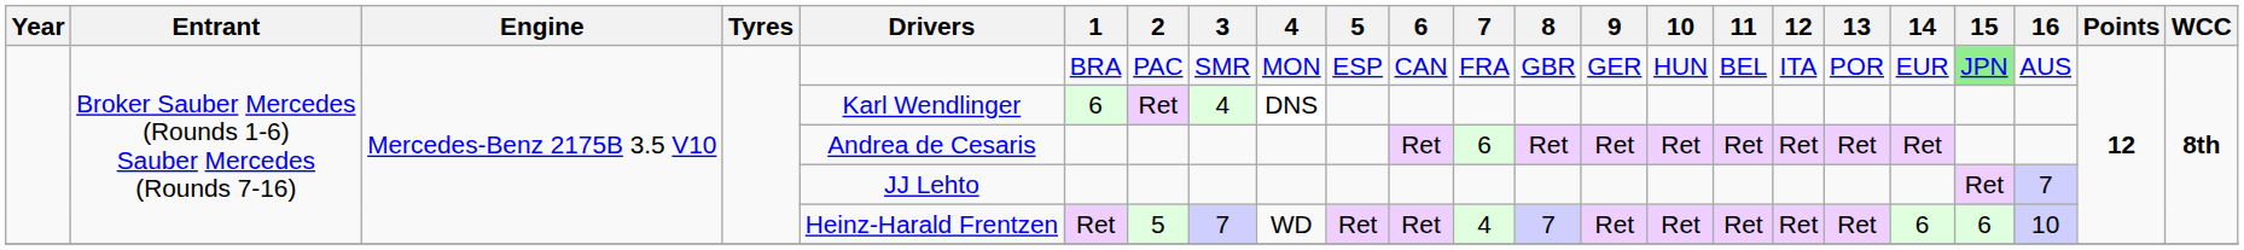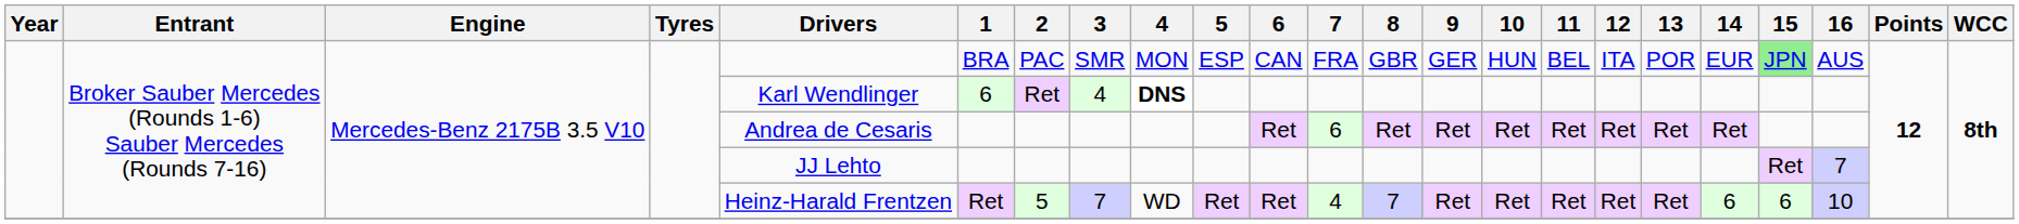row 3 | 4: normal -> bold
